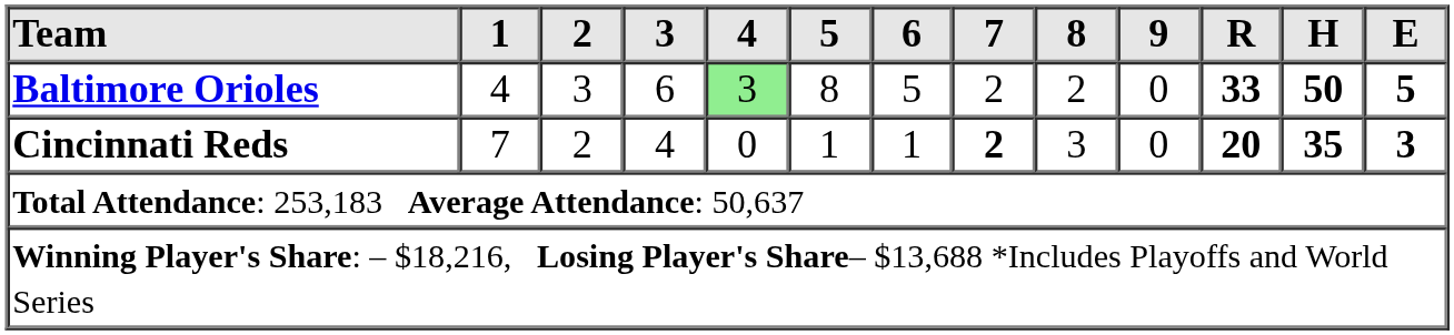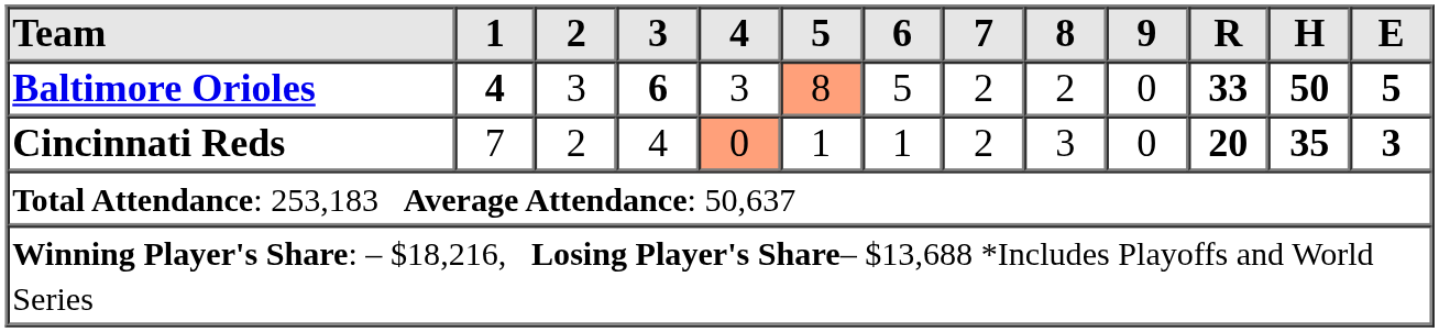Baltimore Orioles | 1: normal -> bold
Baltimore Orioles | 3: normal -> bold
Baltimore Orioles | 4: lightgreen background -> no background
Baltimore Orioles | 5: no background -> lightsalmon background
Cincinnati Reds | 4: no background -> lightsalmon background
Cincinnati Reds | 7: bold -> normal
